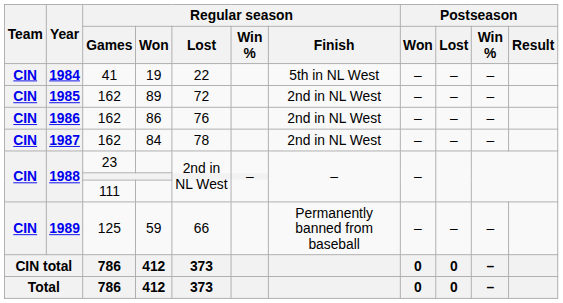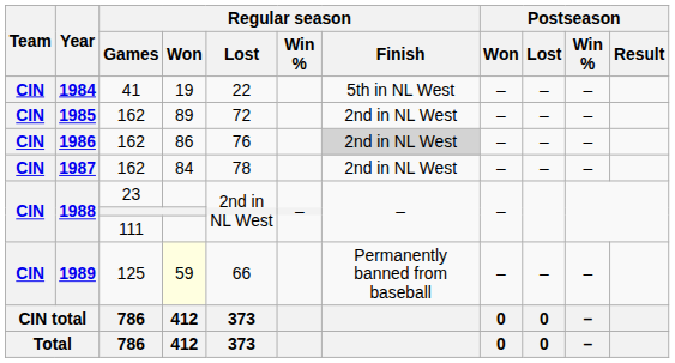1986 | Regular season / Finish: no background -> lightgrey background
1989 | Regular season / Won: no background -> lightyellow background
